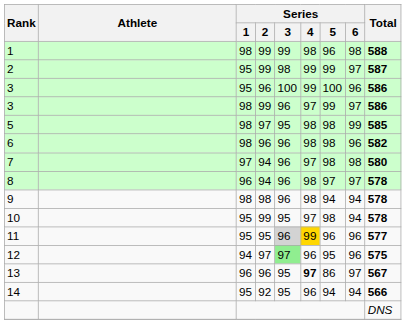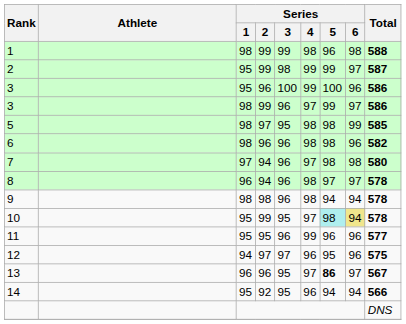10 | Series / 5: no background -> paleturquoise background
10 | Series / 6: no background -> khaki background
11 | Series / 3: lightgrey background -> no background
11 | Series / 4: gold background -> no background
12 | Series / 3: lightgreen background -> no background
13 | Series / 4: bold -> normal
13 | Series / 5: normal -> bold
